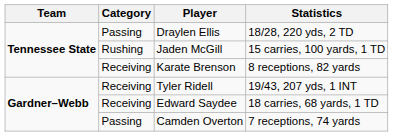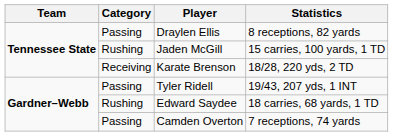Draylen Ellis | Statistics: 18/28, 220 yds, 2 TD -> 8 receptions, 82 yards
Karate Brenson | Statistics: 8 receptions, 82 yards -> 18/28, 220 yds, 2 TD
Tyler Ridell | Category: Receiving -> Passing
Edward Saydee | Category: Receiving -> Rushing
